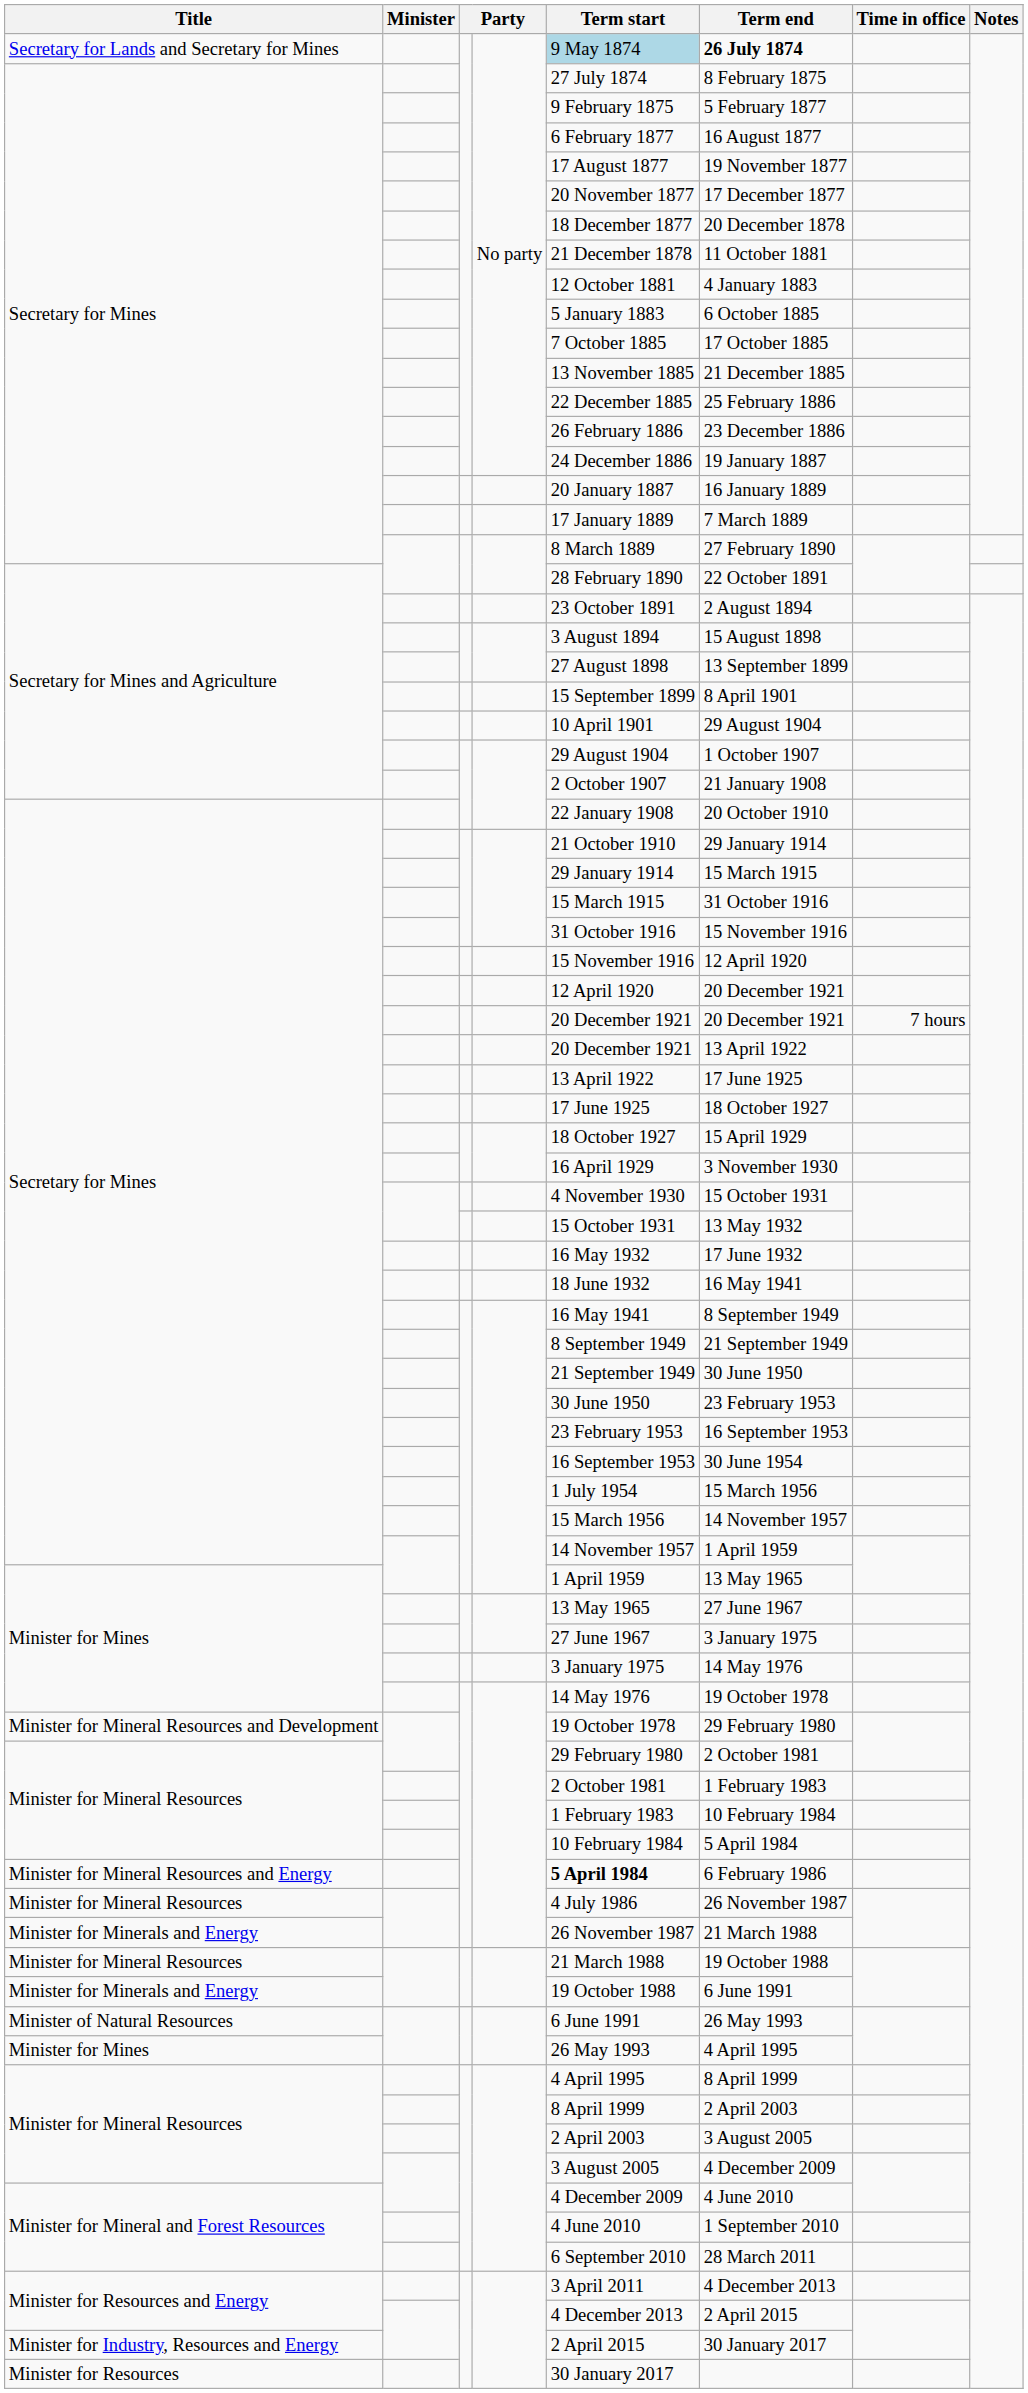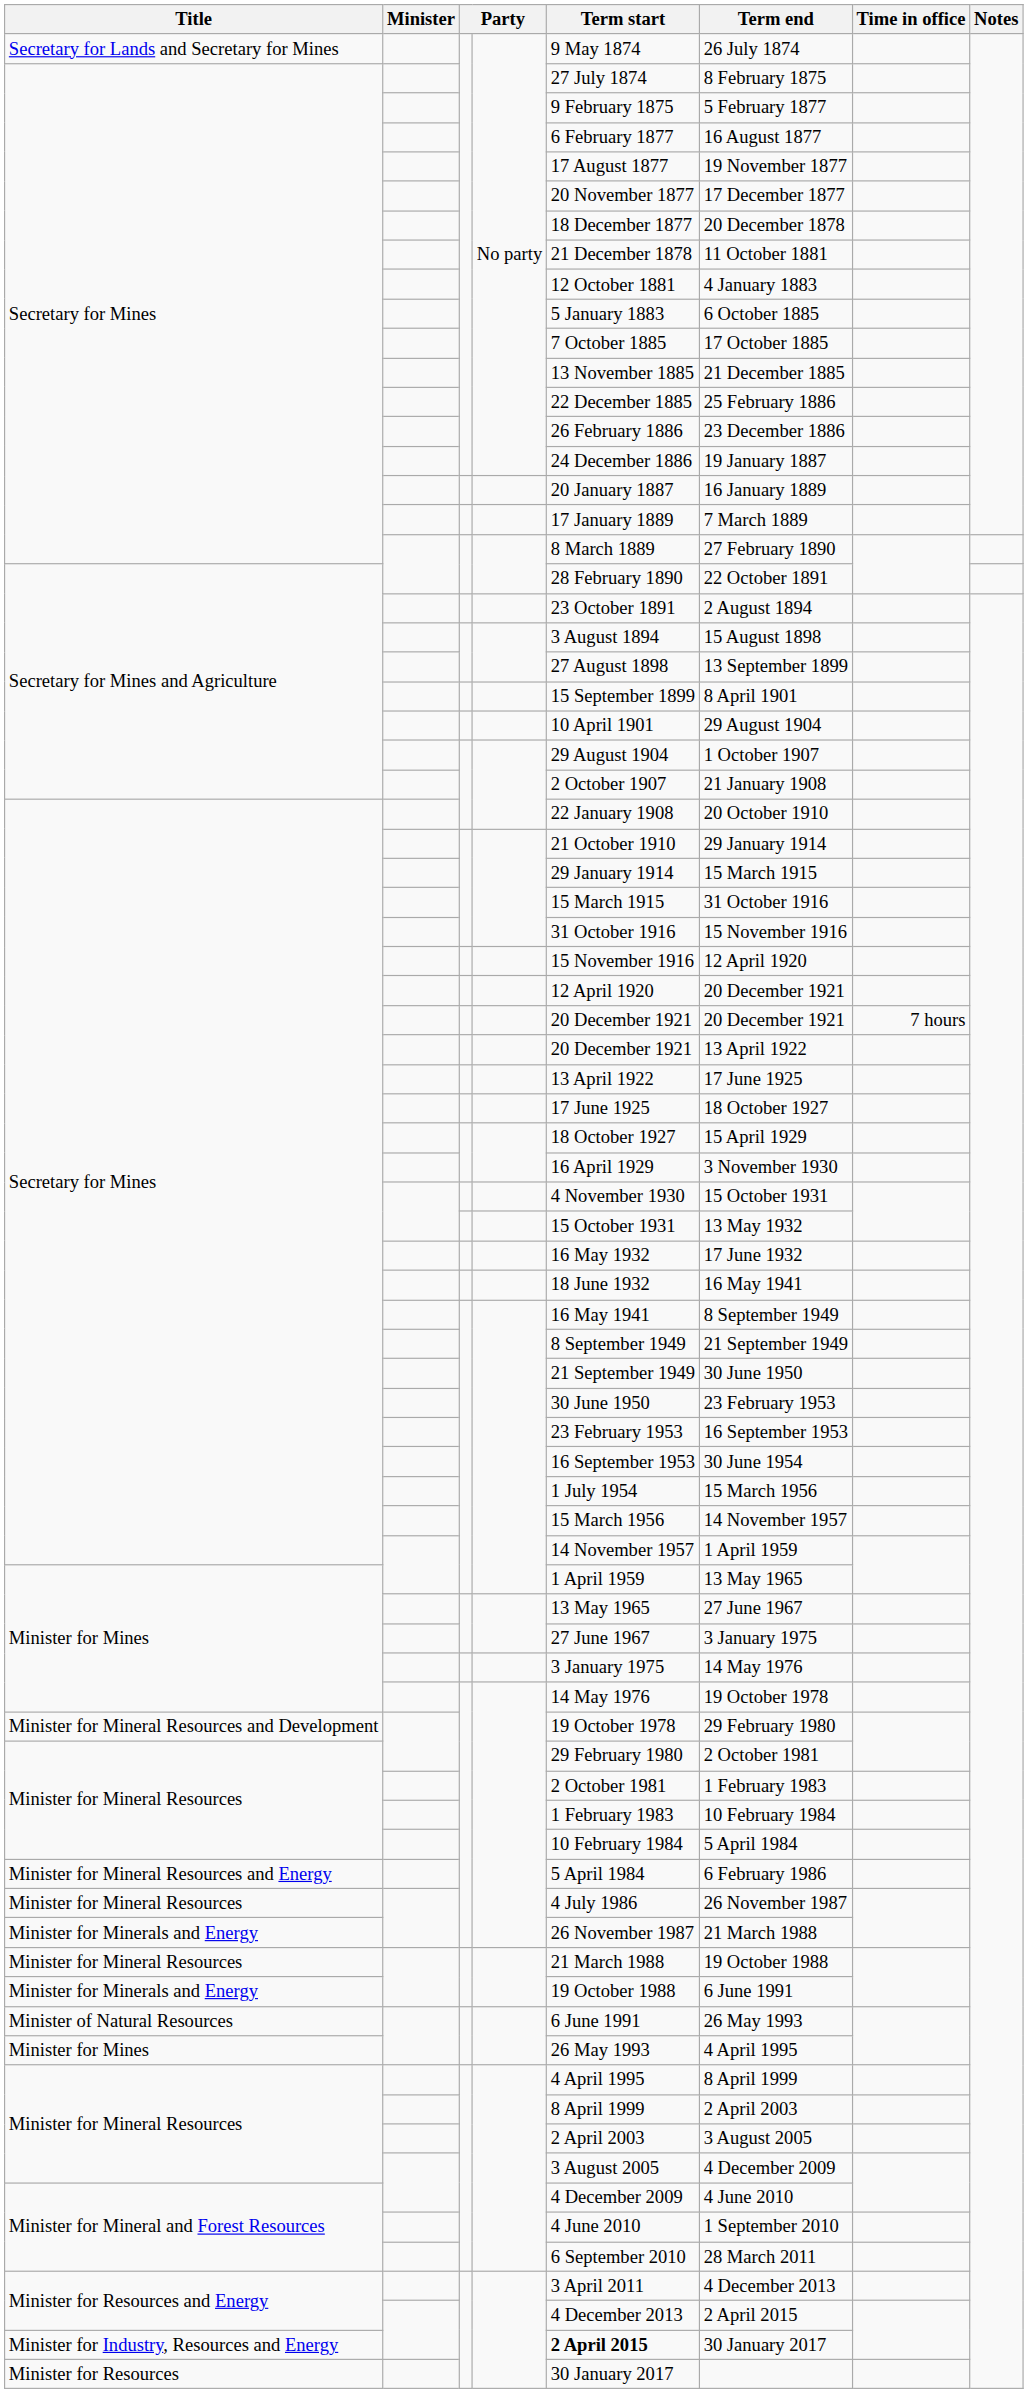Secretary for Lands and Secretary for Mines | Term start: lightblue background -> no background
Secretary for Lands and Secretary for Mines | Term end: bold -> normal
Minister for Mineral Resources and Energy | Term start: bold -> normal
Minister for Industry, Resources and Energy | Term start: normal -> bold
